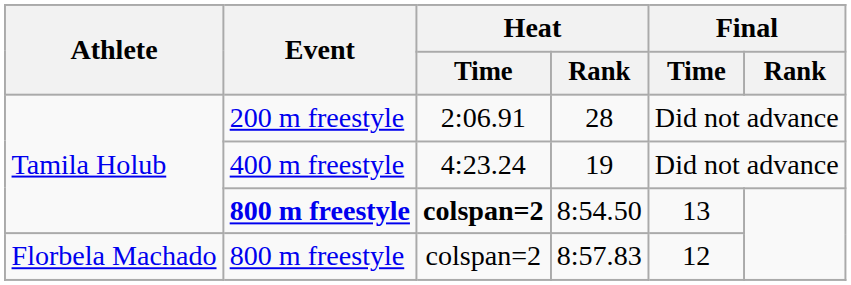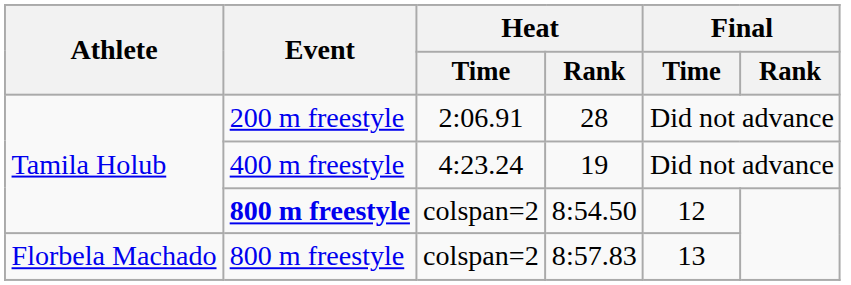8:54.50 | Heat / Time: bold -> normal
8:54.50 | Final / Time: 13 -> 12
8:57.83 | Final / Time: 12 -> 13
